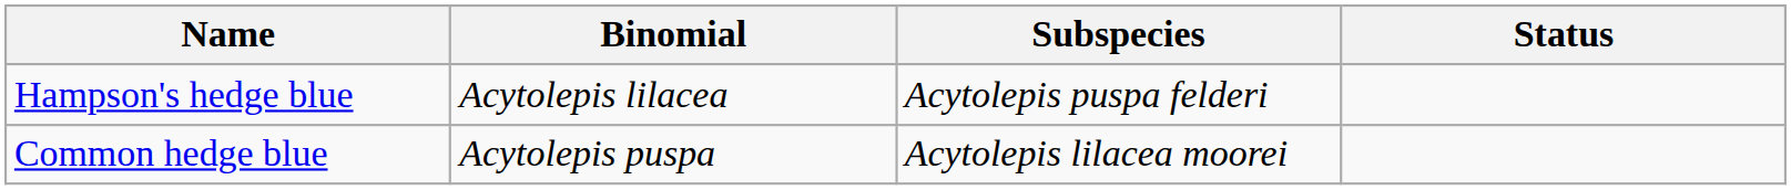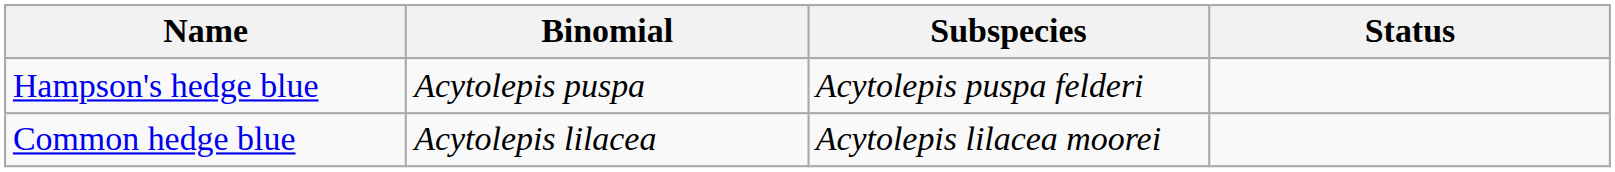Hampson's hedge blue | Binomial: Acytolepis lilacea -> Acytolepis puspa
Common hedge blue | Binomial: Acytolepis puspa -> Acytolepis lilacea
